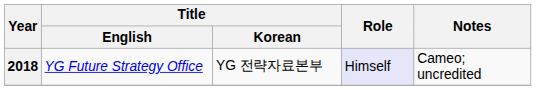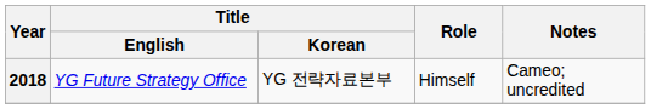2018 | Role: lavender background -> no background
